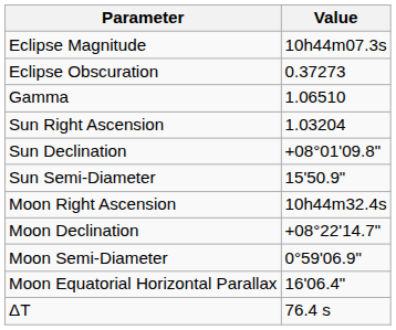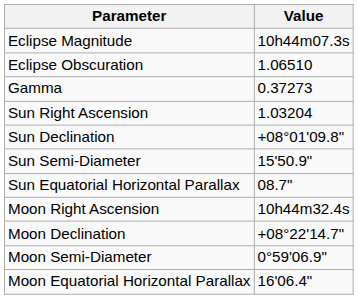Eclipse Obscuration | Value: 0.37273 -> 1.06510
Gamma | Value: 1.06510 -> 0.37273
+ row: Sun Equatorial Horizontal Parallax | 08.7"
- row: ΔT | 76.4 s
